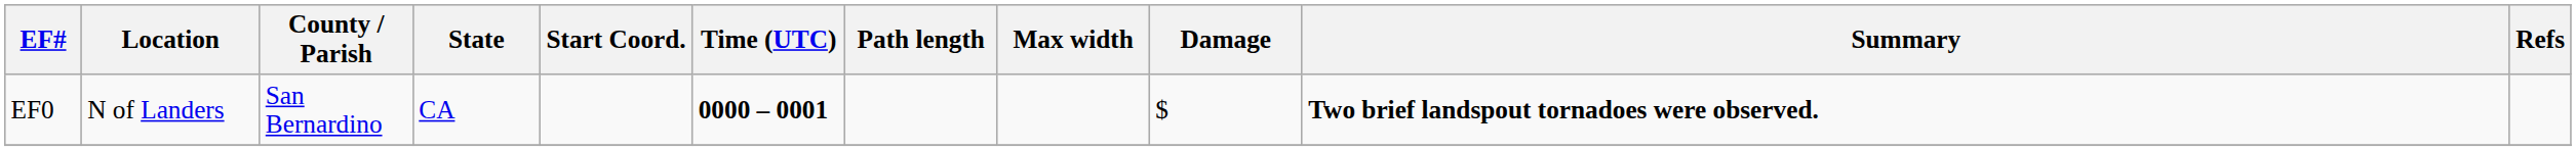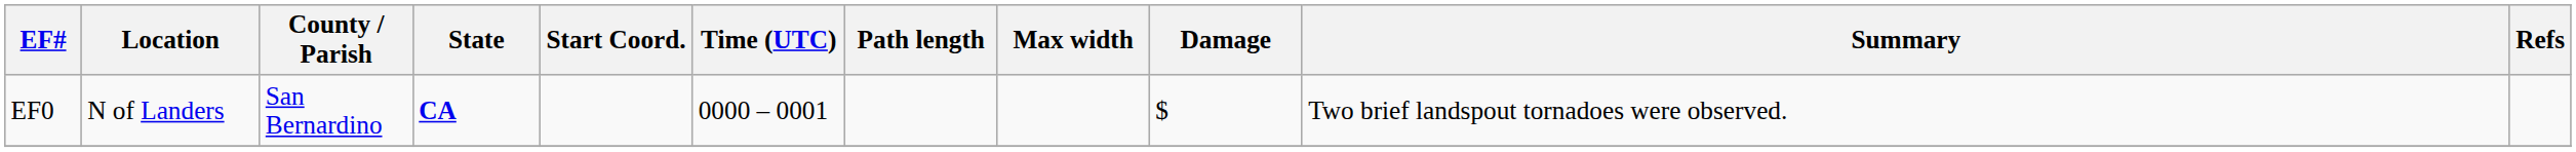EF0 | State: normal -> bold
EF0 | Time (UTC): bold -> normal
EF0 | Summary: bold -> normal
